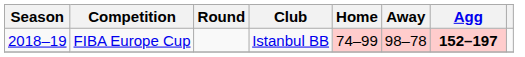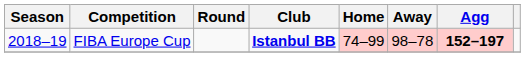FIBA Europe Cup | Club: normal -> bold
